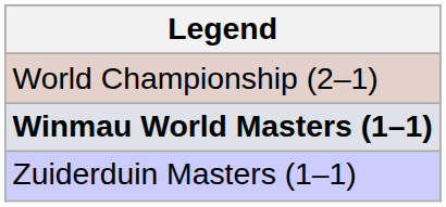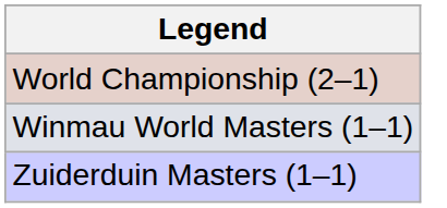row 3 | column 1: bold -> normal
